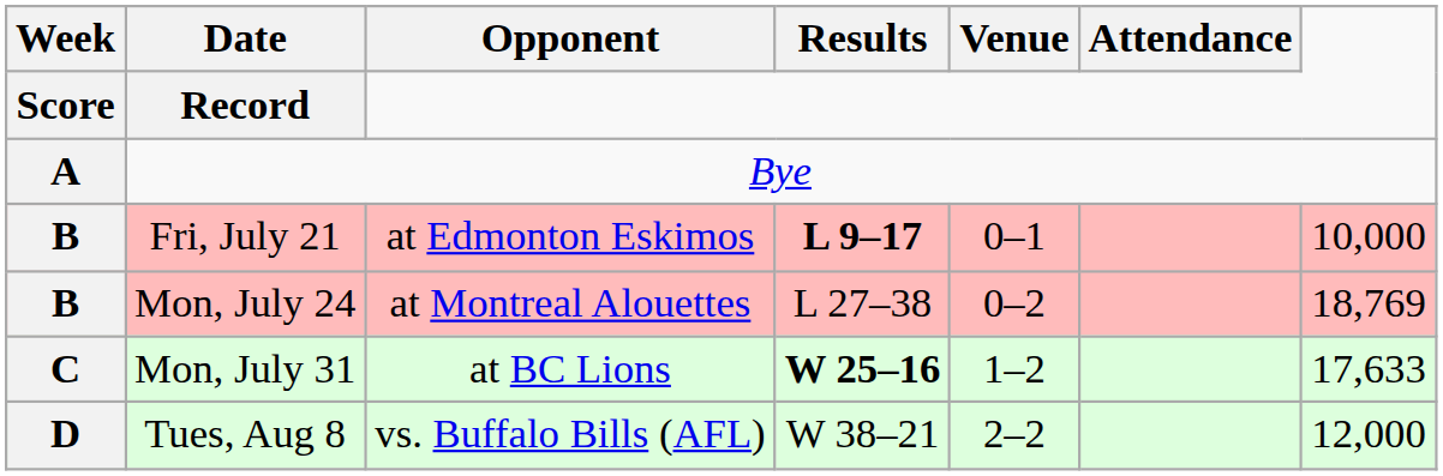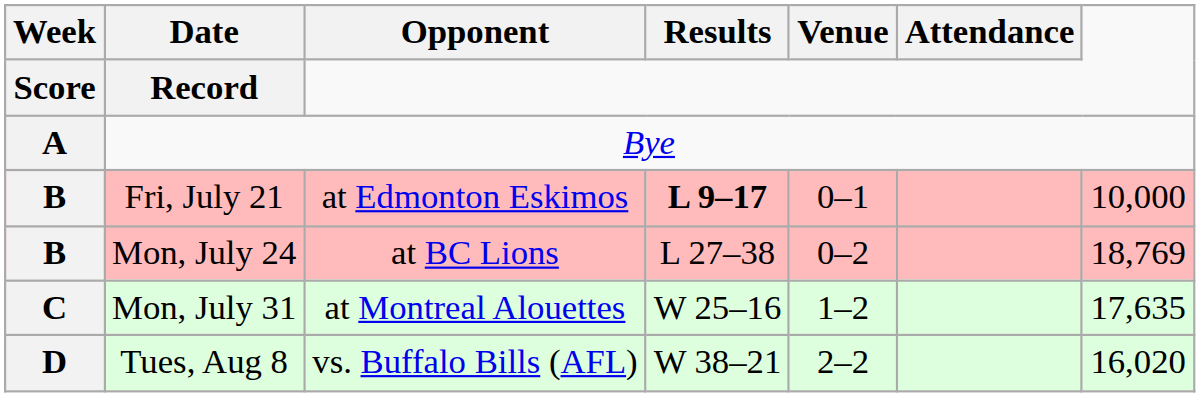Mon, July 24 | Opponent: at Montreal Alouettes -> at BC Lions
Mon, July 31 | Opponent: at BC Lions -> at Montreal Alouettes
Mon, July 31 | Results: bold -> normal
Mon, July 31 | column 7: 17,633 -> 17,635
Tues, Aug 8 | column 7: 12,000 -> 16,020
